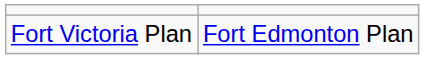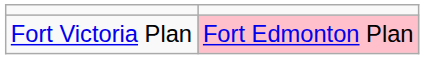Fort Victoria Plan | column 2: no background -> pink background
